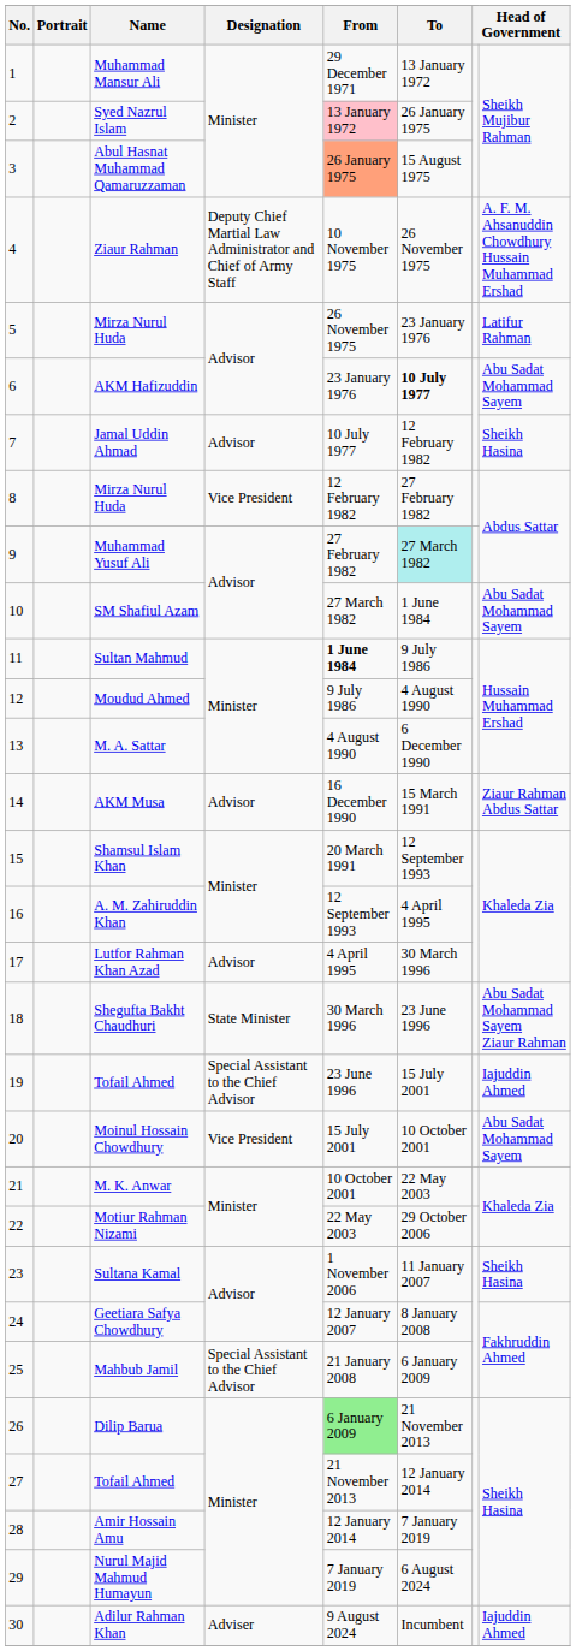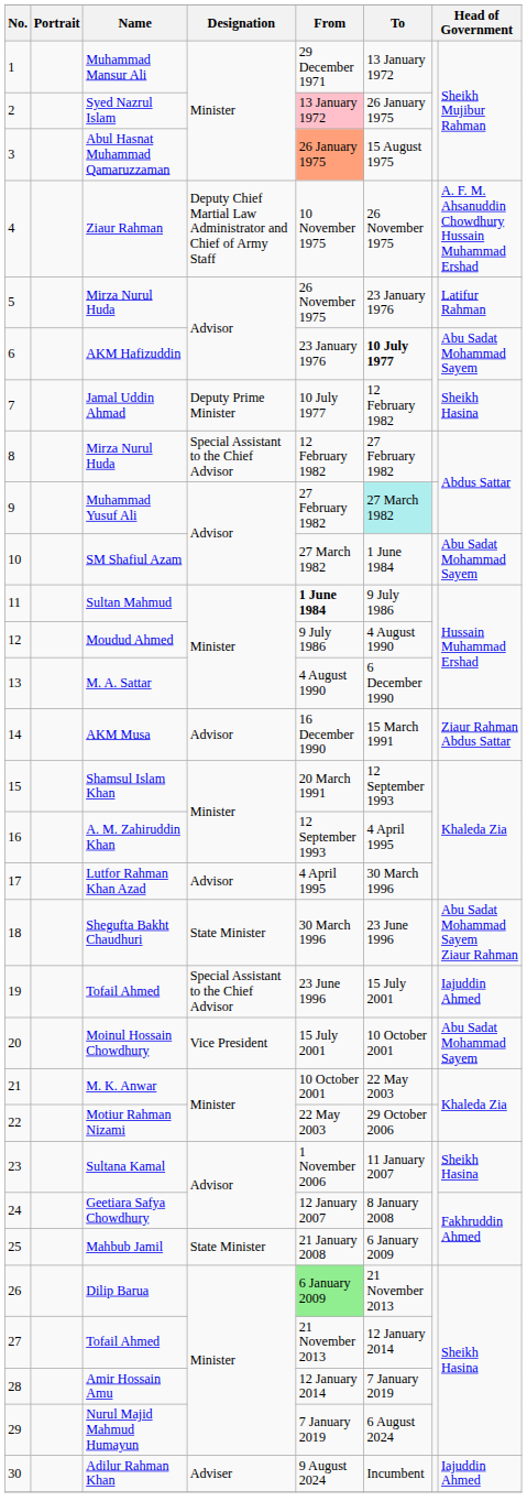Jamal Uddin Ahmad | Designation: Advisor -> Deputy Prime Minister
8 / Mirza Nurul Huda | Designation: Vice President -> Special Assistant to the Chief Advisor
Mahbub Jamil | Designation: Special Assistant to the Chief Advisor -> State Minister
